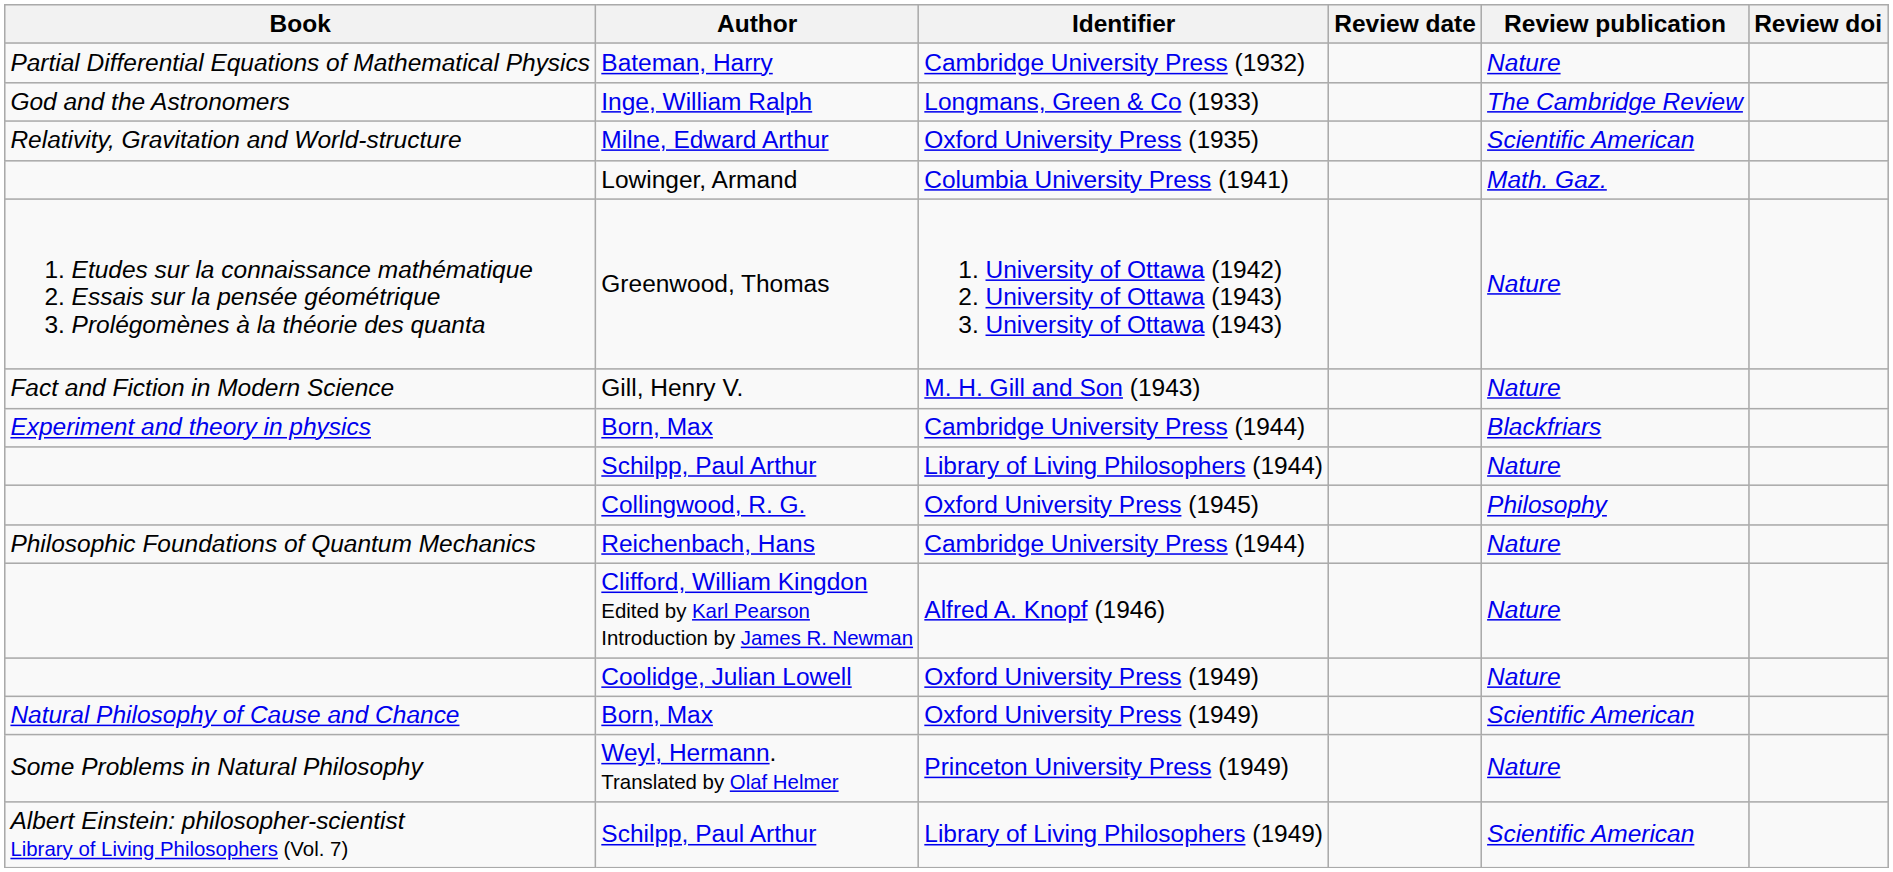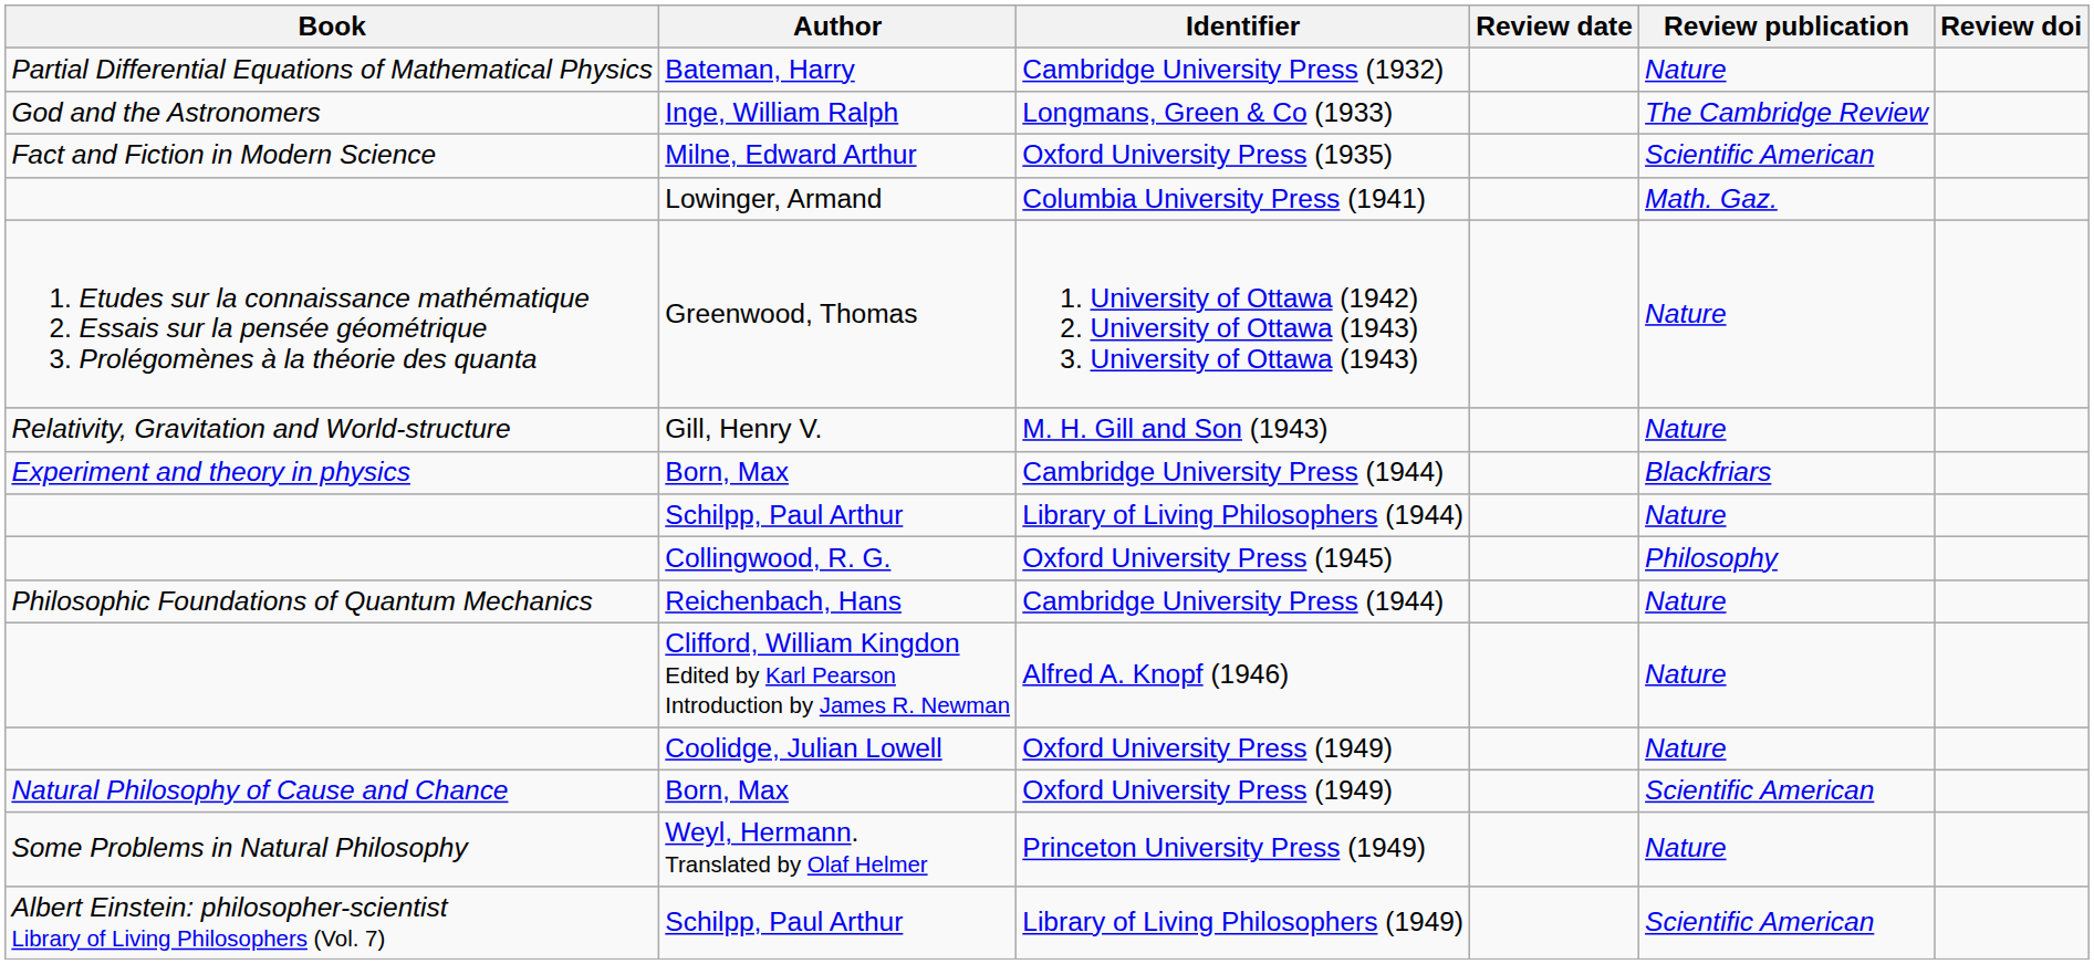Milne, Edward Arthur | Book: Relativity, Gravitation and World-structure -> Fact and Fiction in Modern Science
Gill, Henry V. | Book: Fact and Fiction in Modern Science -> Relativity, Gravitation and World-structure
